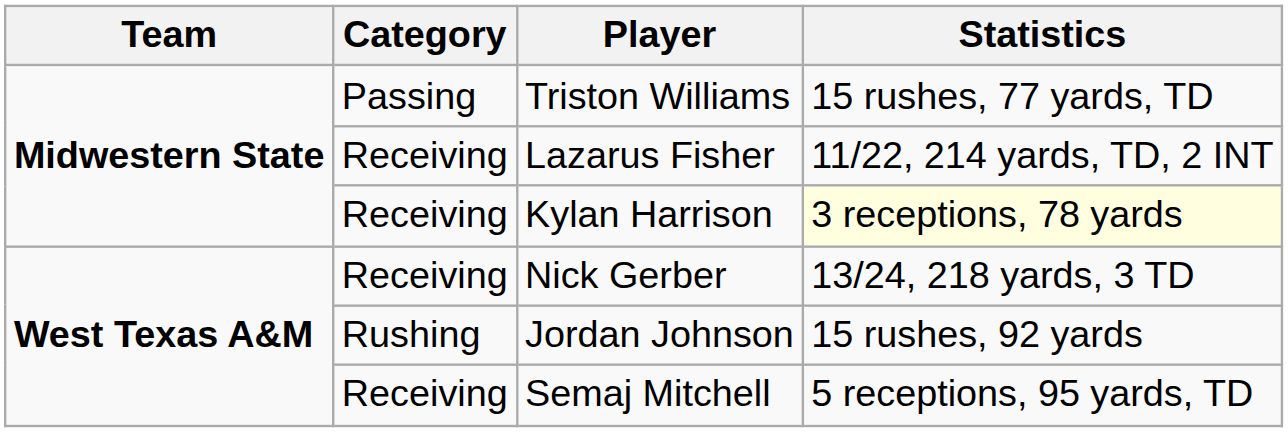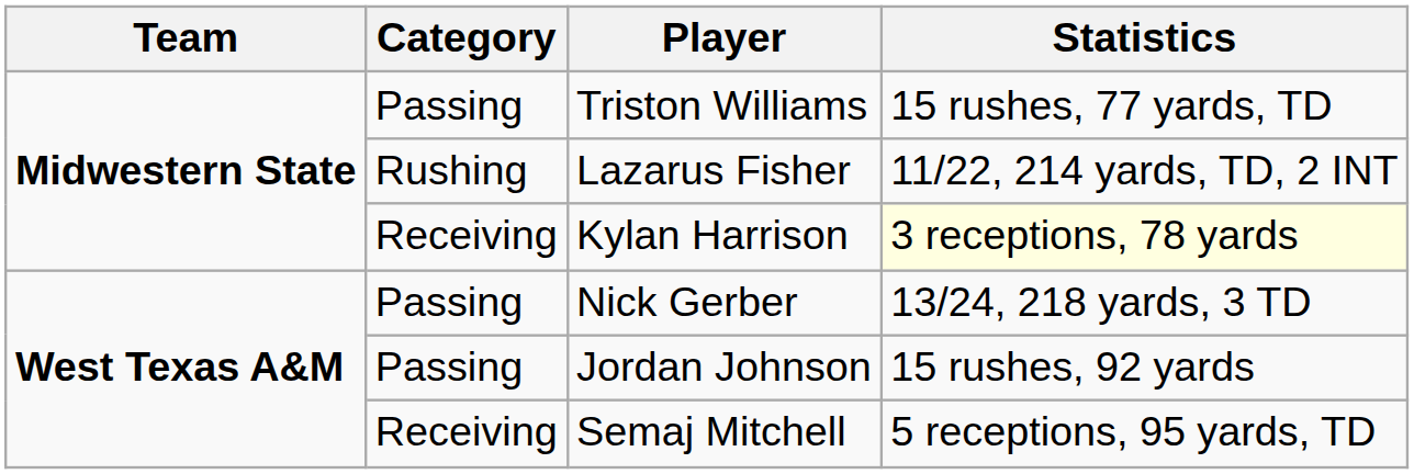Lazarus Fisher | Category: Receiving -> Rushing
Nick Gerber | Category: Receiving -> Passing
Jordan Johnson | Category: Rushing -> Passing
